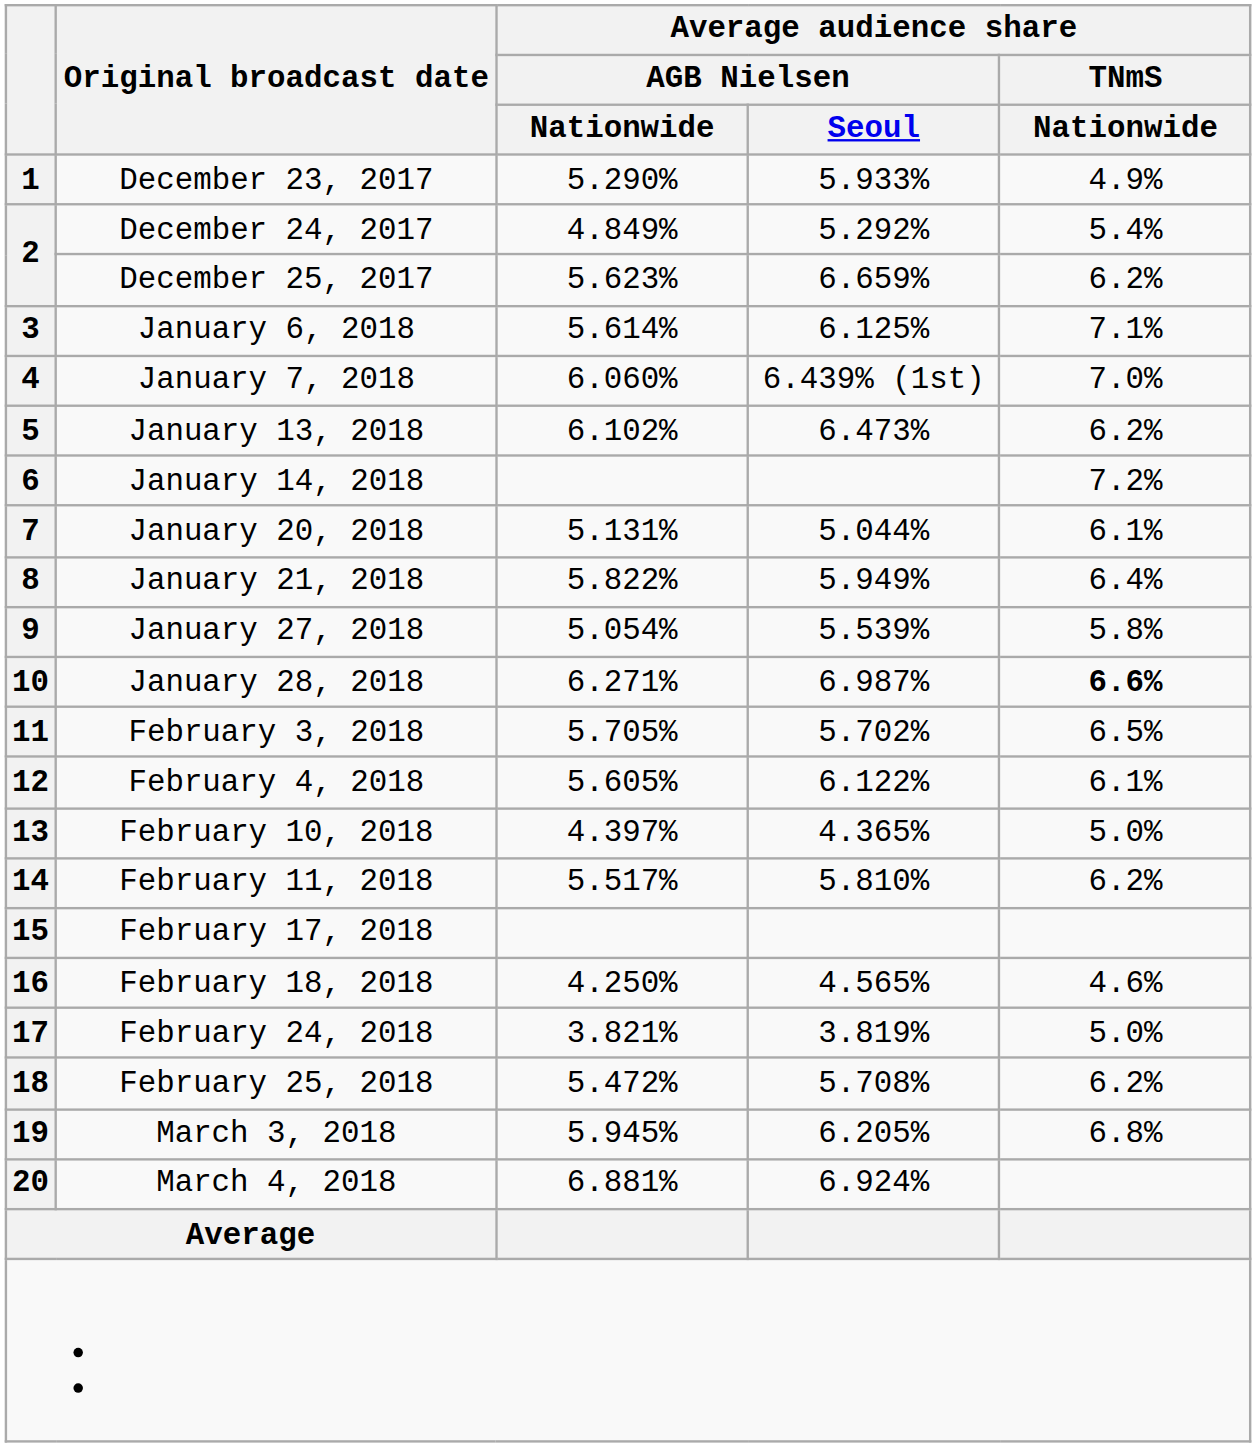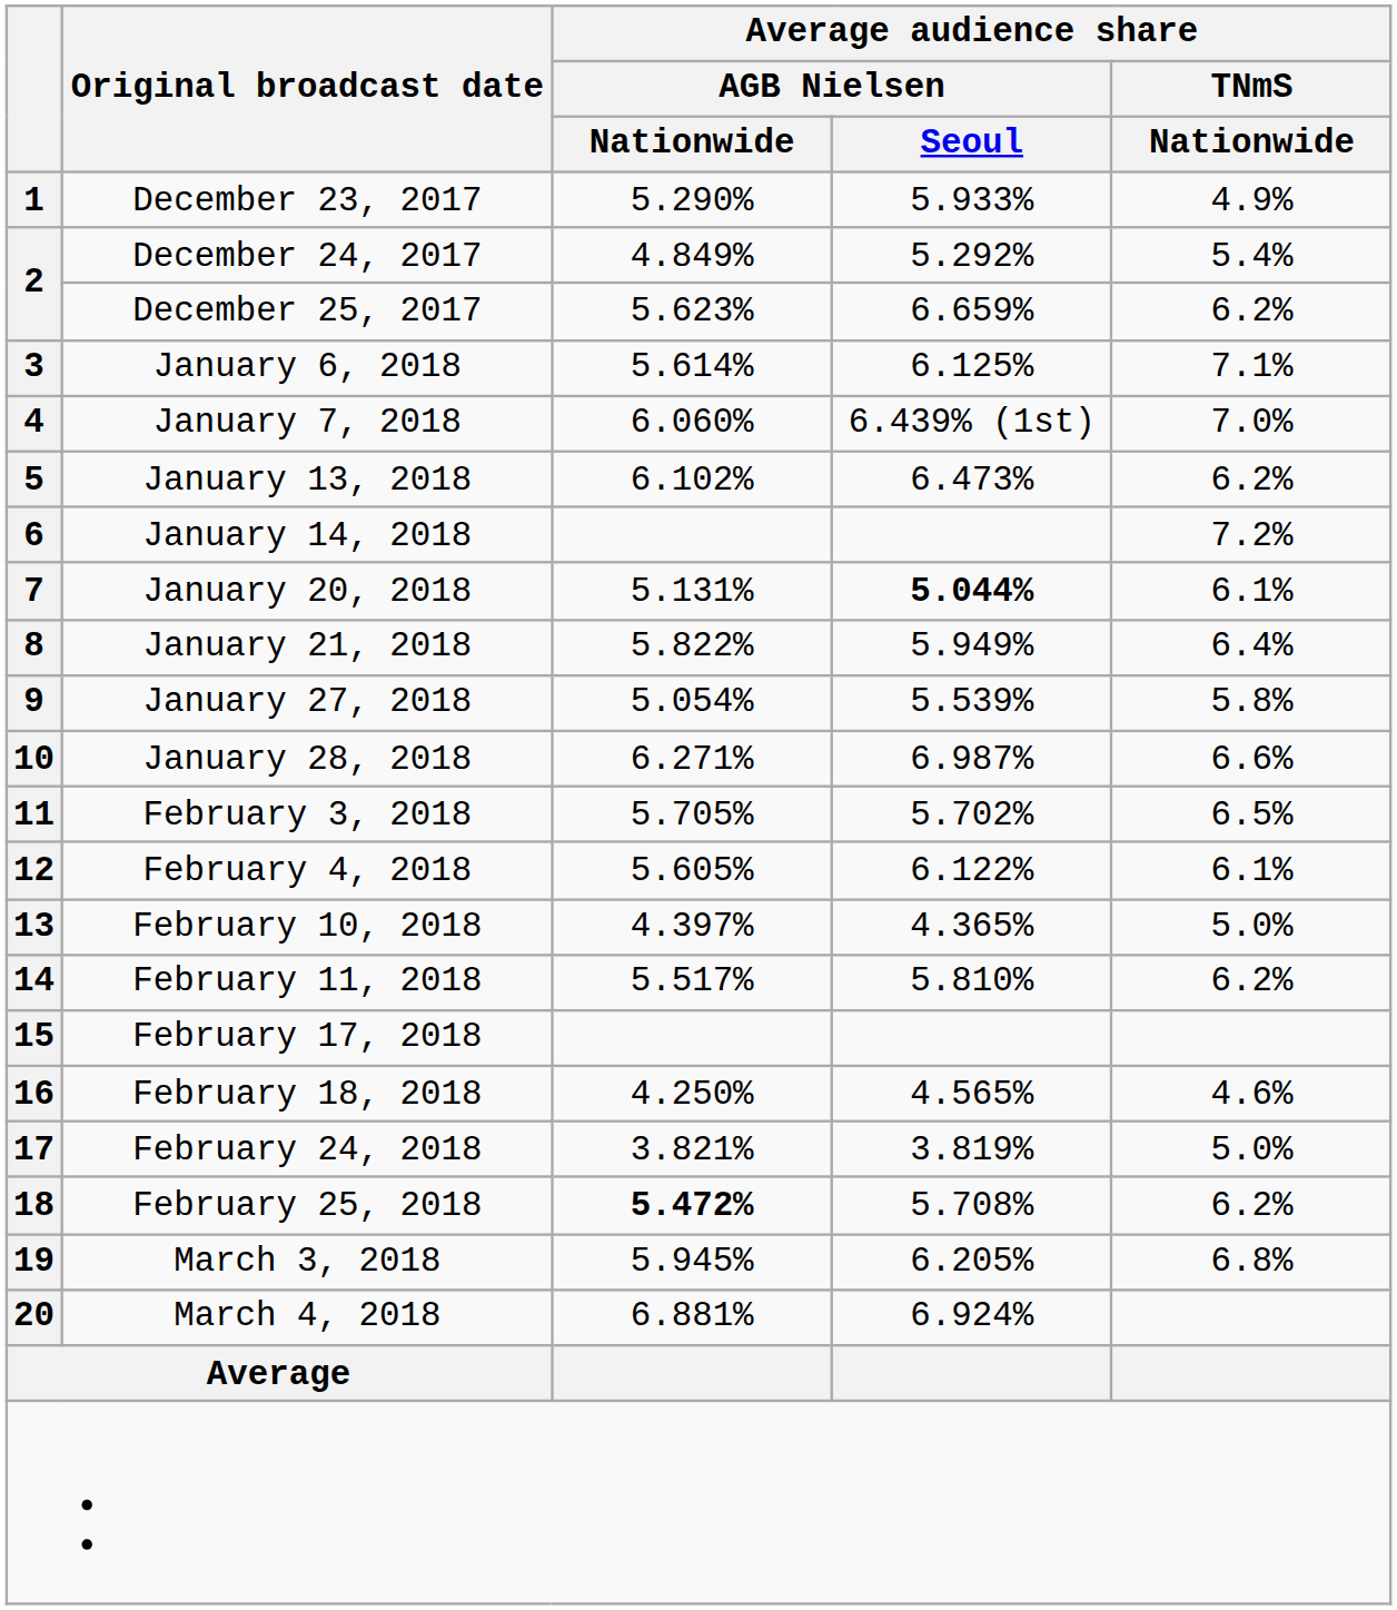7 | Average audience share / AGB Nielsen / Seoul: normal -> bold
10 | Average audience share / TNmS / Nationwide: bold -> normal
18 | Average audience share / AGB Nielsen / Nationwide: normal -> bold
